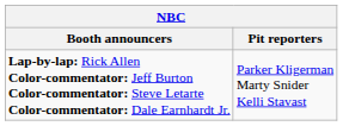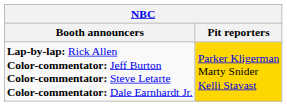row 3 | Pit reporters: no background -> gold background
